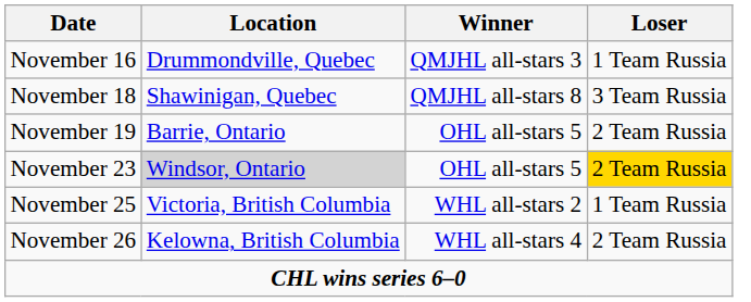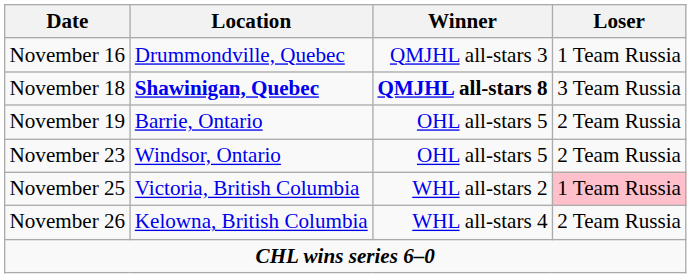November 18 | Location: normal -> bold
November 18 | Winner: normal -> bold
November 23 | Location: lightgrey background -> no background
November 23 | Loser: gold background -> no background
November 25 | Loser: no background -> pink background
